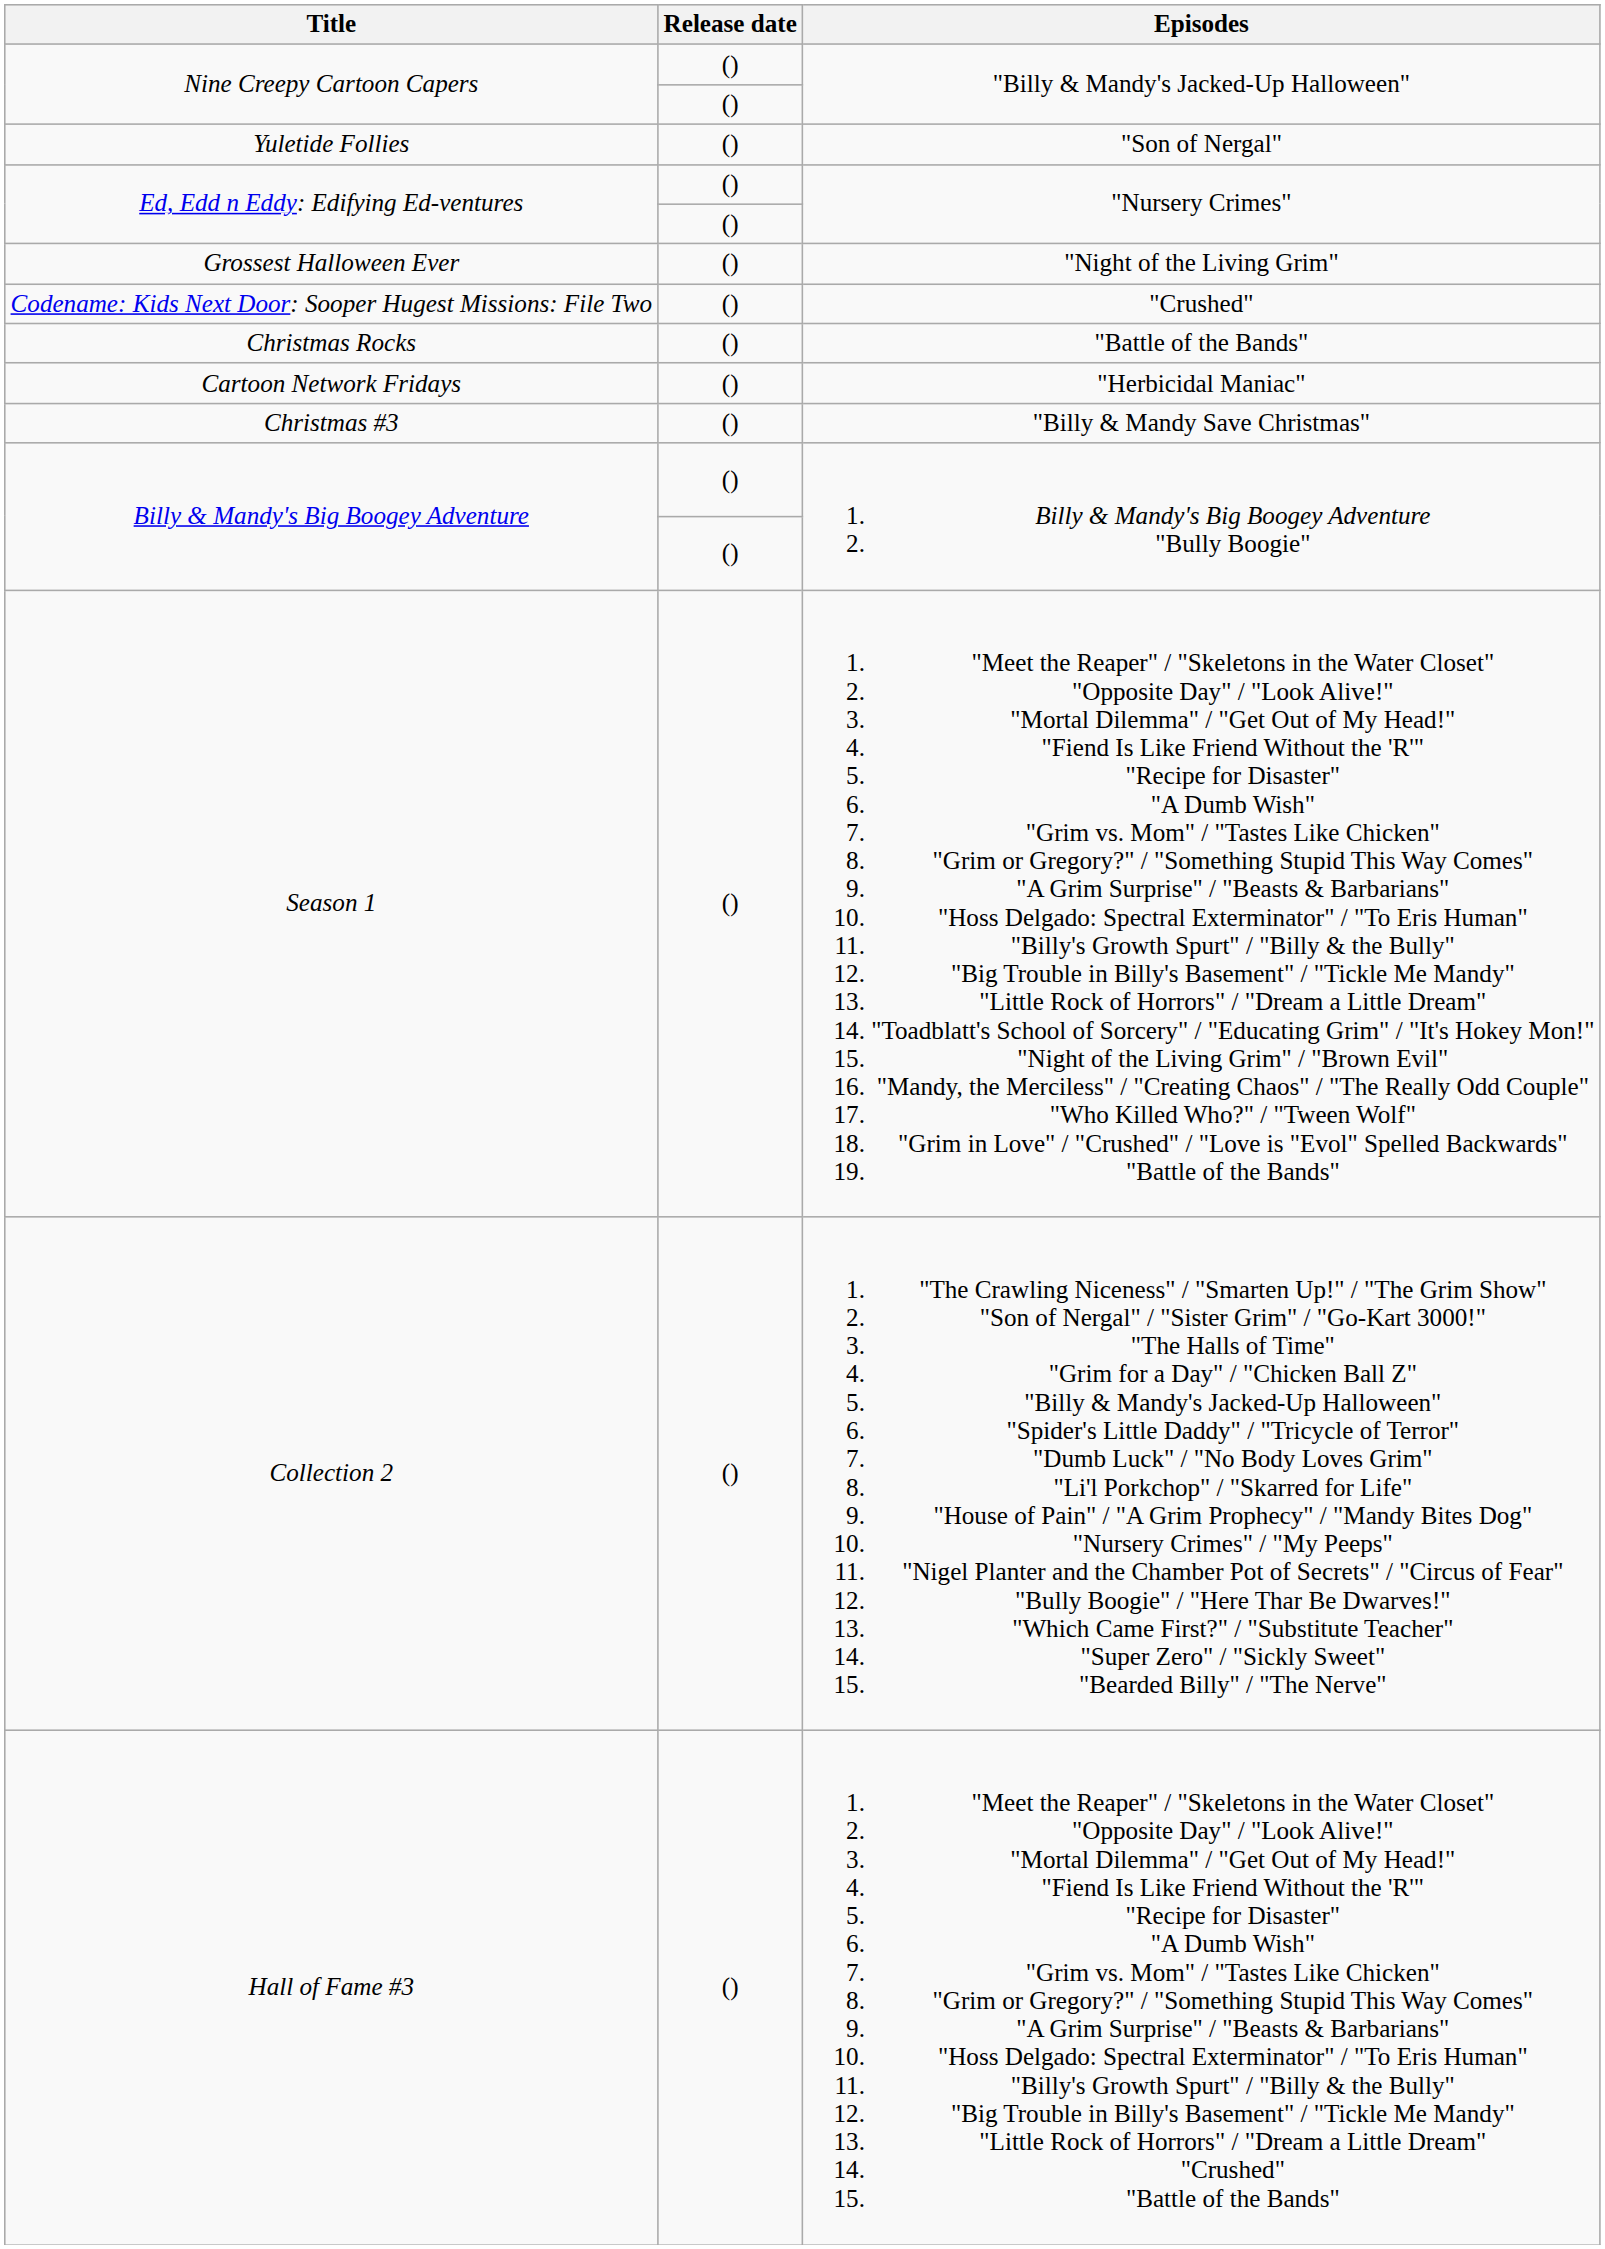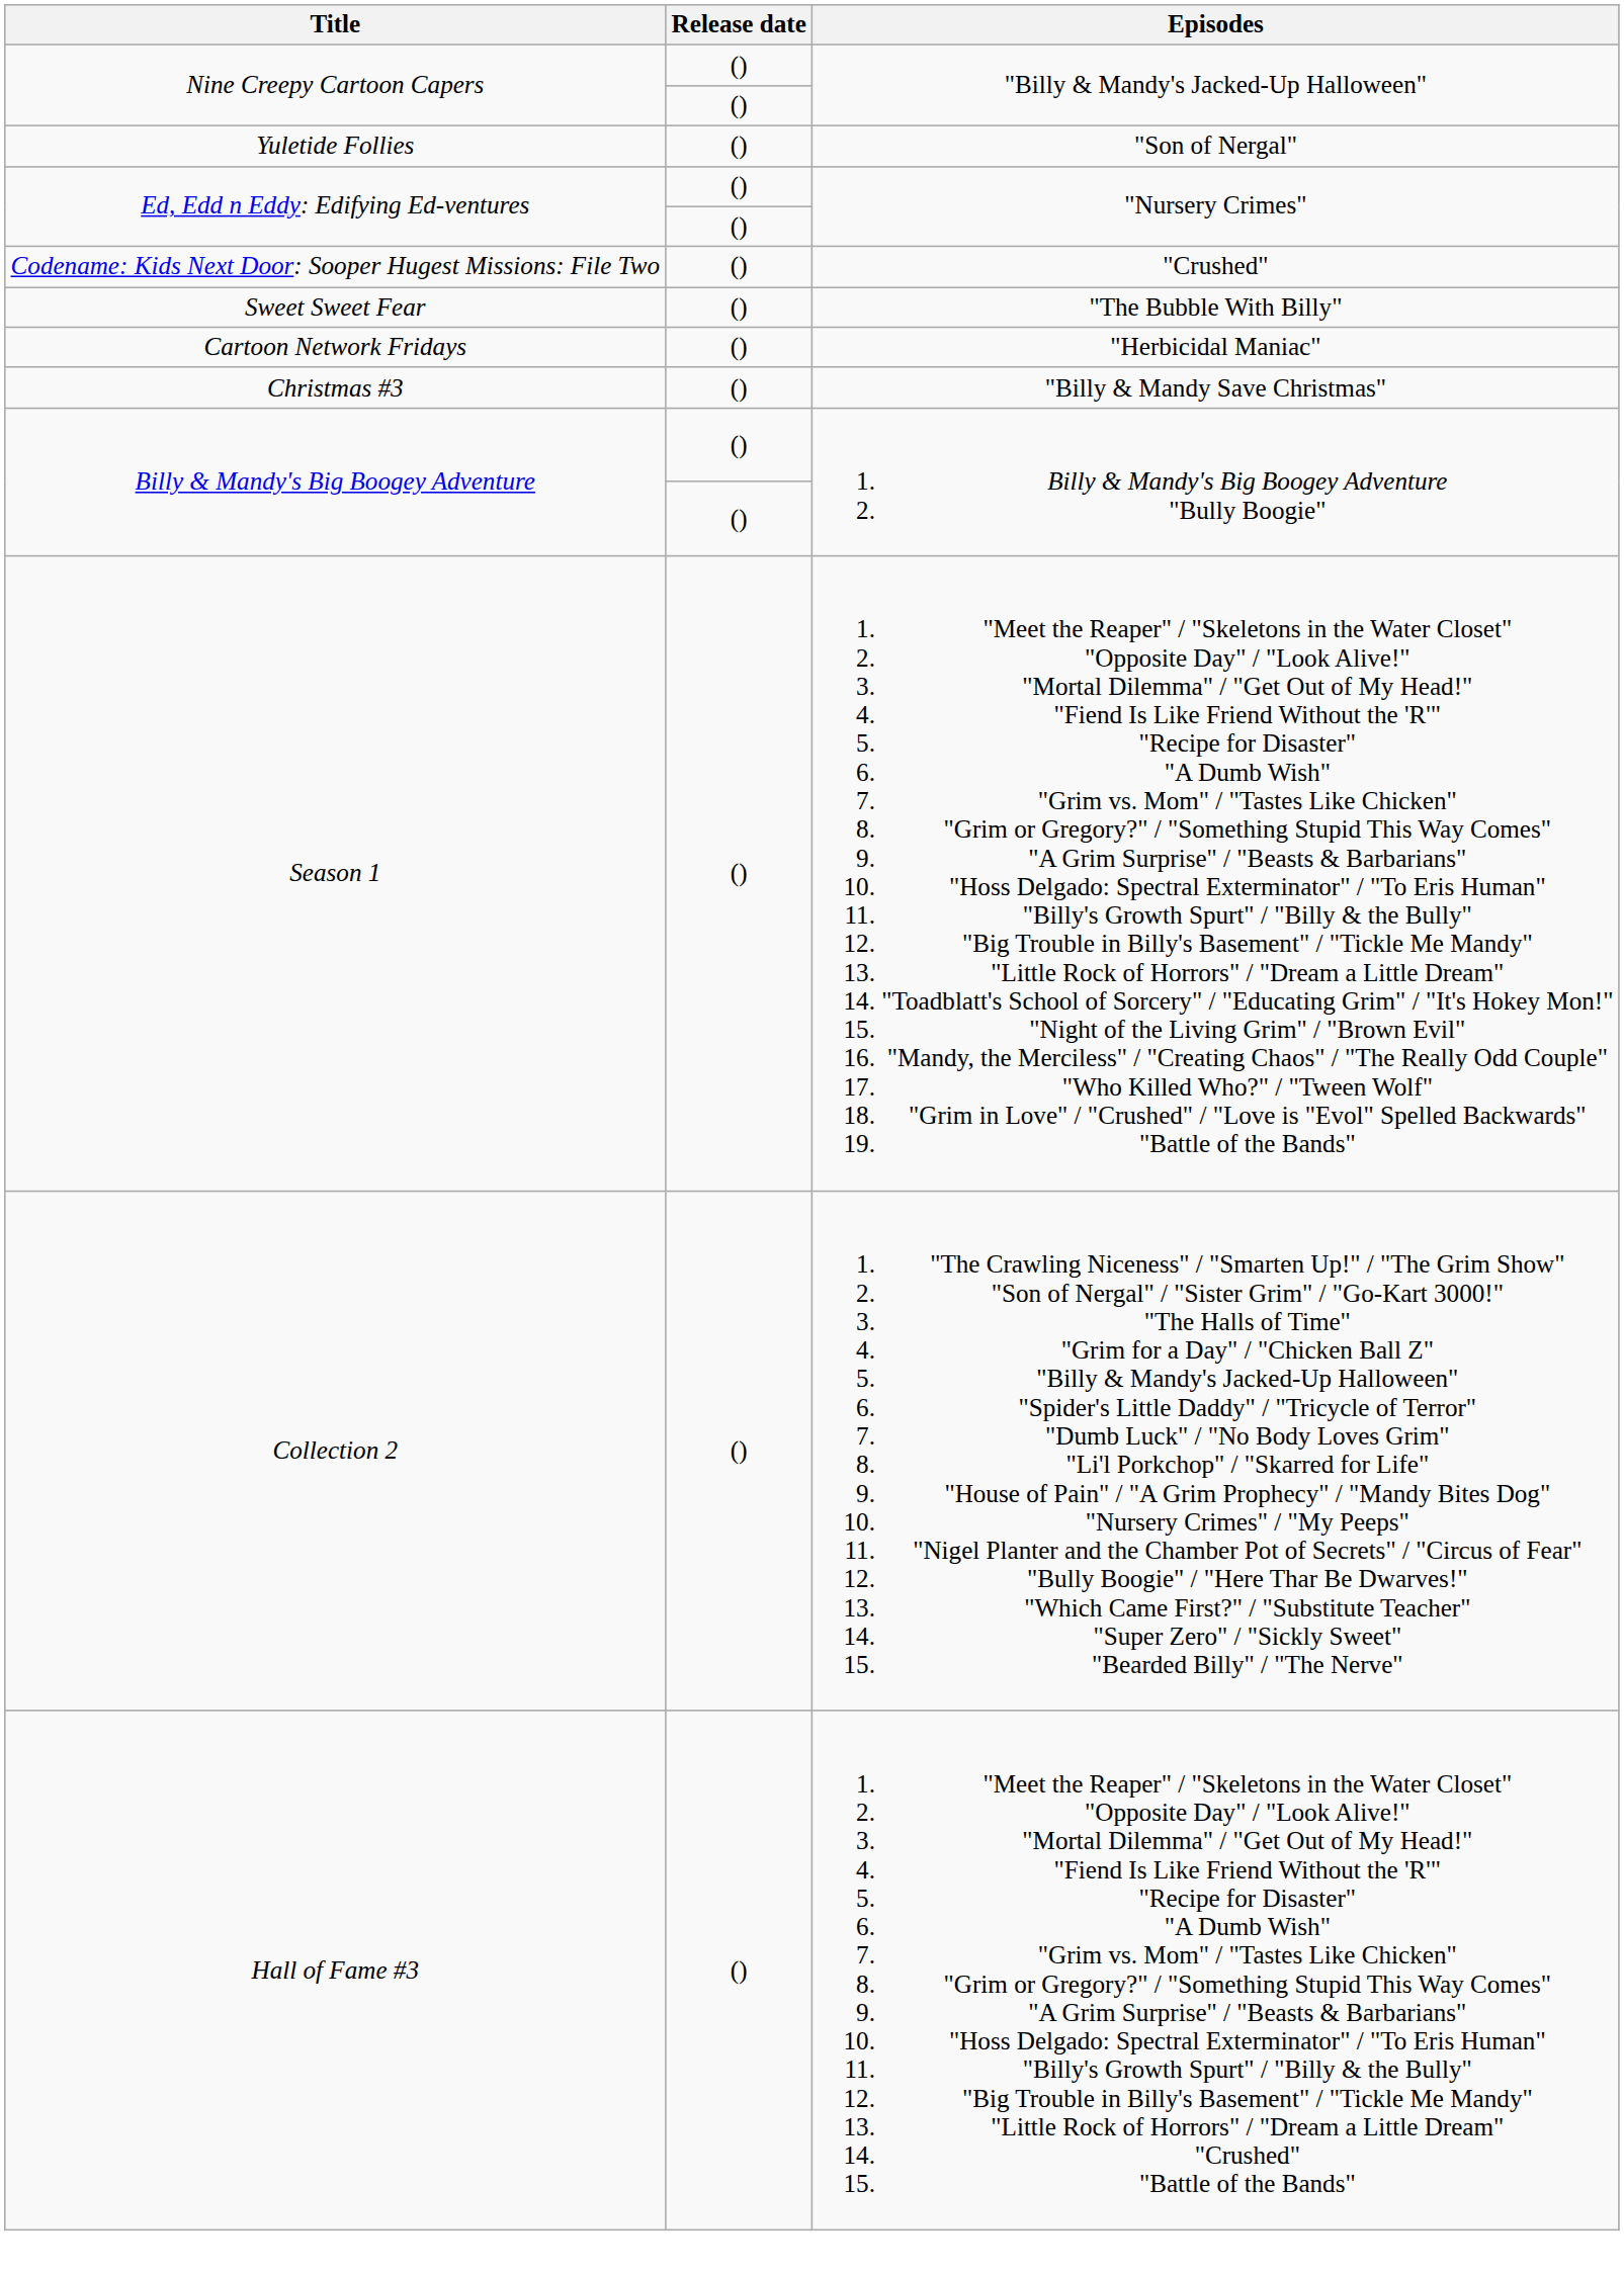- row: Grossest Halloween Ever | () | "Night of the Living Grim"
- row: Christmas Rocks | () | "Battle of the Bands"
+ row: Sweet Sweet Fear | () | "The Bubble With Billy"
